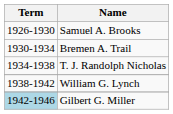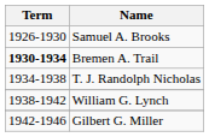Bremen A. Trail | Term: normal -> bold
Gilbert G. Miller | Term: lightblue background -> no background
